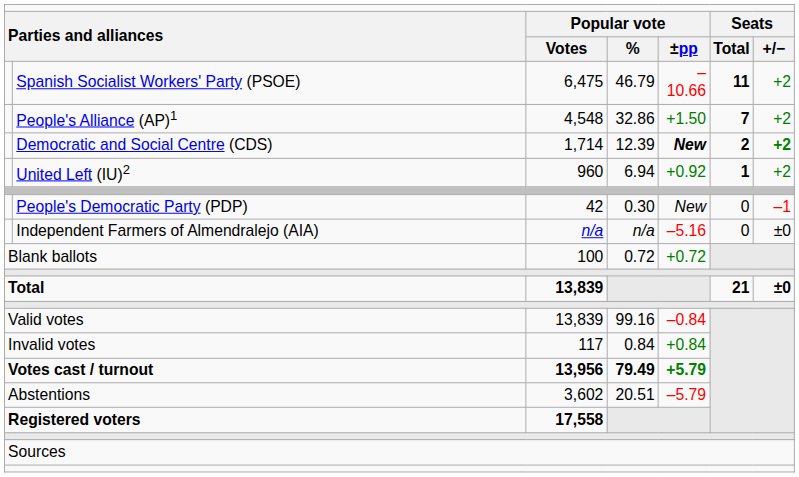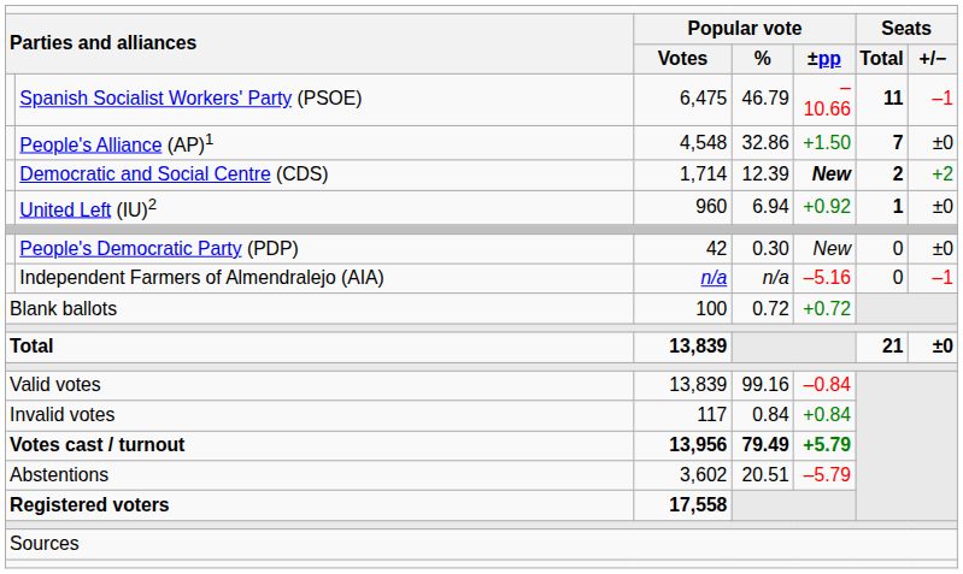Spanish Socialist Workers' Party (PSOE) | column 7: +2 -> –1
People's Alliance (AP)1 | column 7: +2 -> ±0
Democratic and Social Centre (CDS) | column 7: bold -> normal
United Left (IU)2 | column 7: +2 -> ±0
People's Democratic Party (PDP) | column 7: –1 -> ±0
Independent Farmers of Almendralejo (AIA) | column 7: ±0 -> –1
